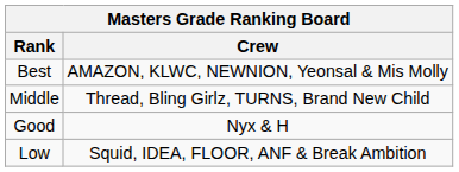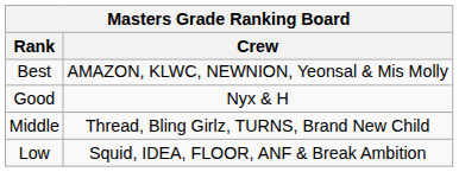rows swapped: Good <-> Middle
